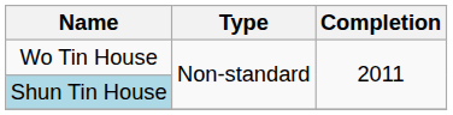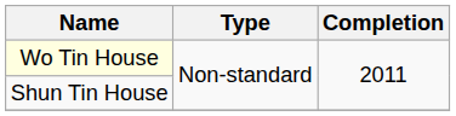Wo Tin House | Name: no background -> lightyellow background
Shun Tin House | Name: lightblue background -> no background
